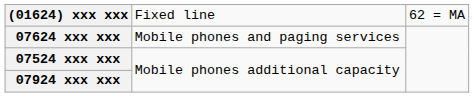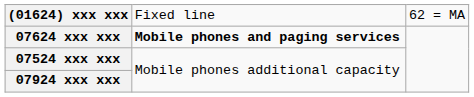07624 xxx xxx | column 2: normal -> bold
